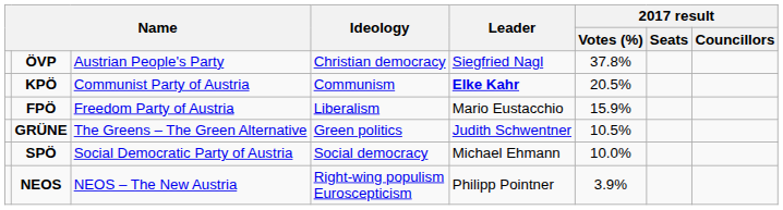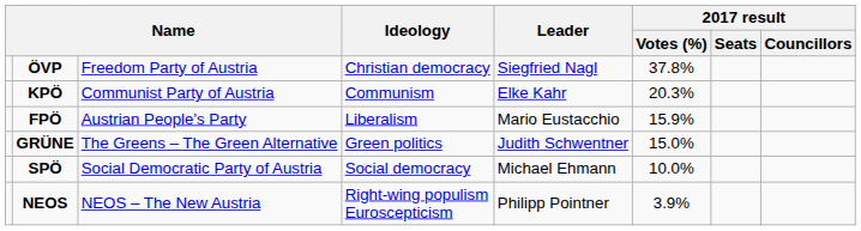ÖVP | column 3: Austrian People's Party -> Freedom Party of Austria
KPÖ | Leader: bold -> normal
KPÖ | 2017 result / Votes (%): 20.5% -> 20.3%
FPÖ | column 3: Freedom Party of Austria -> Austrian People's Party
GRÜNE | 2017 result / Votes (%): 10.5% -> 15.0%
